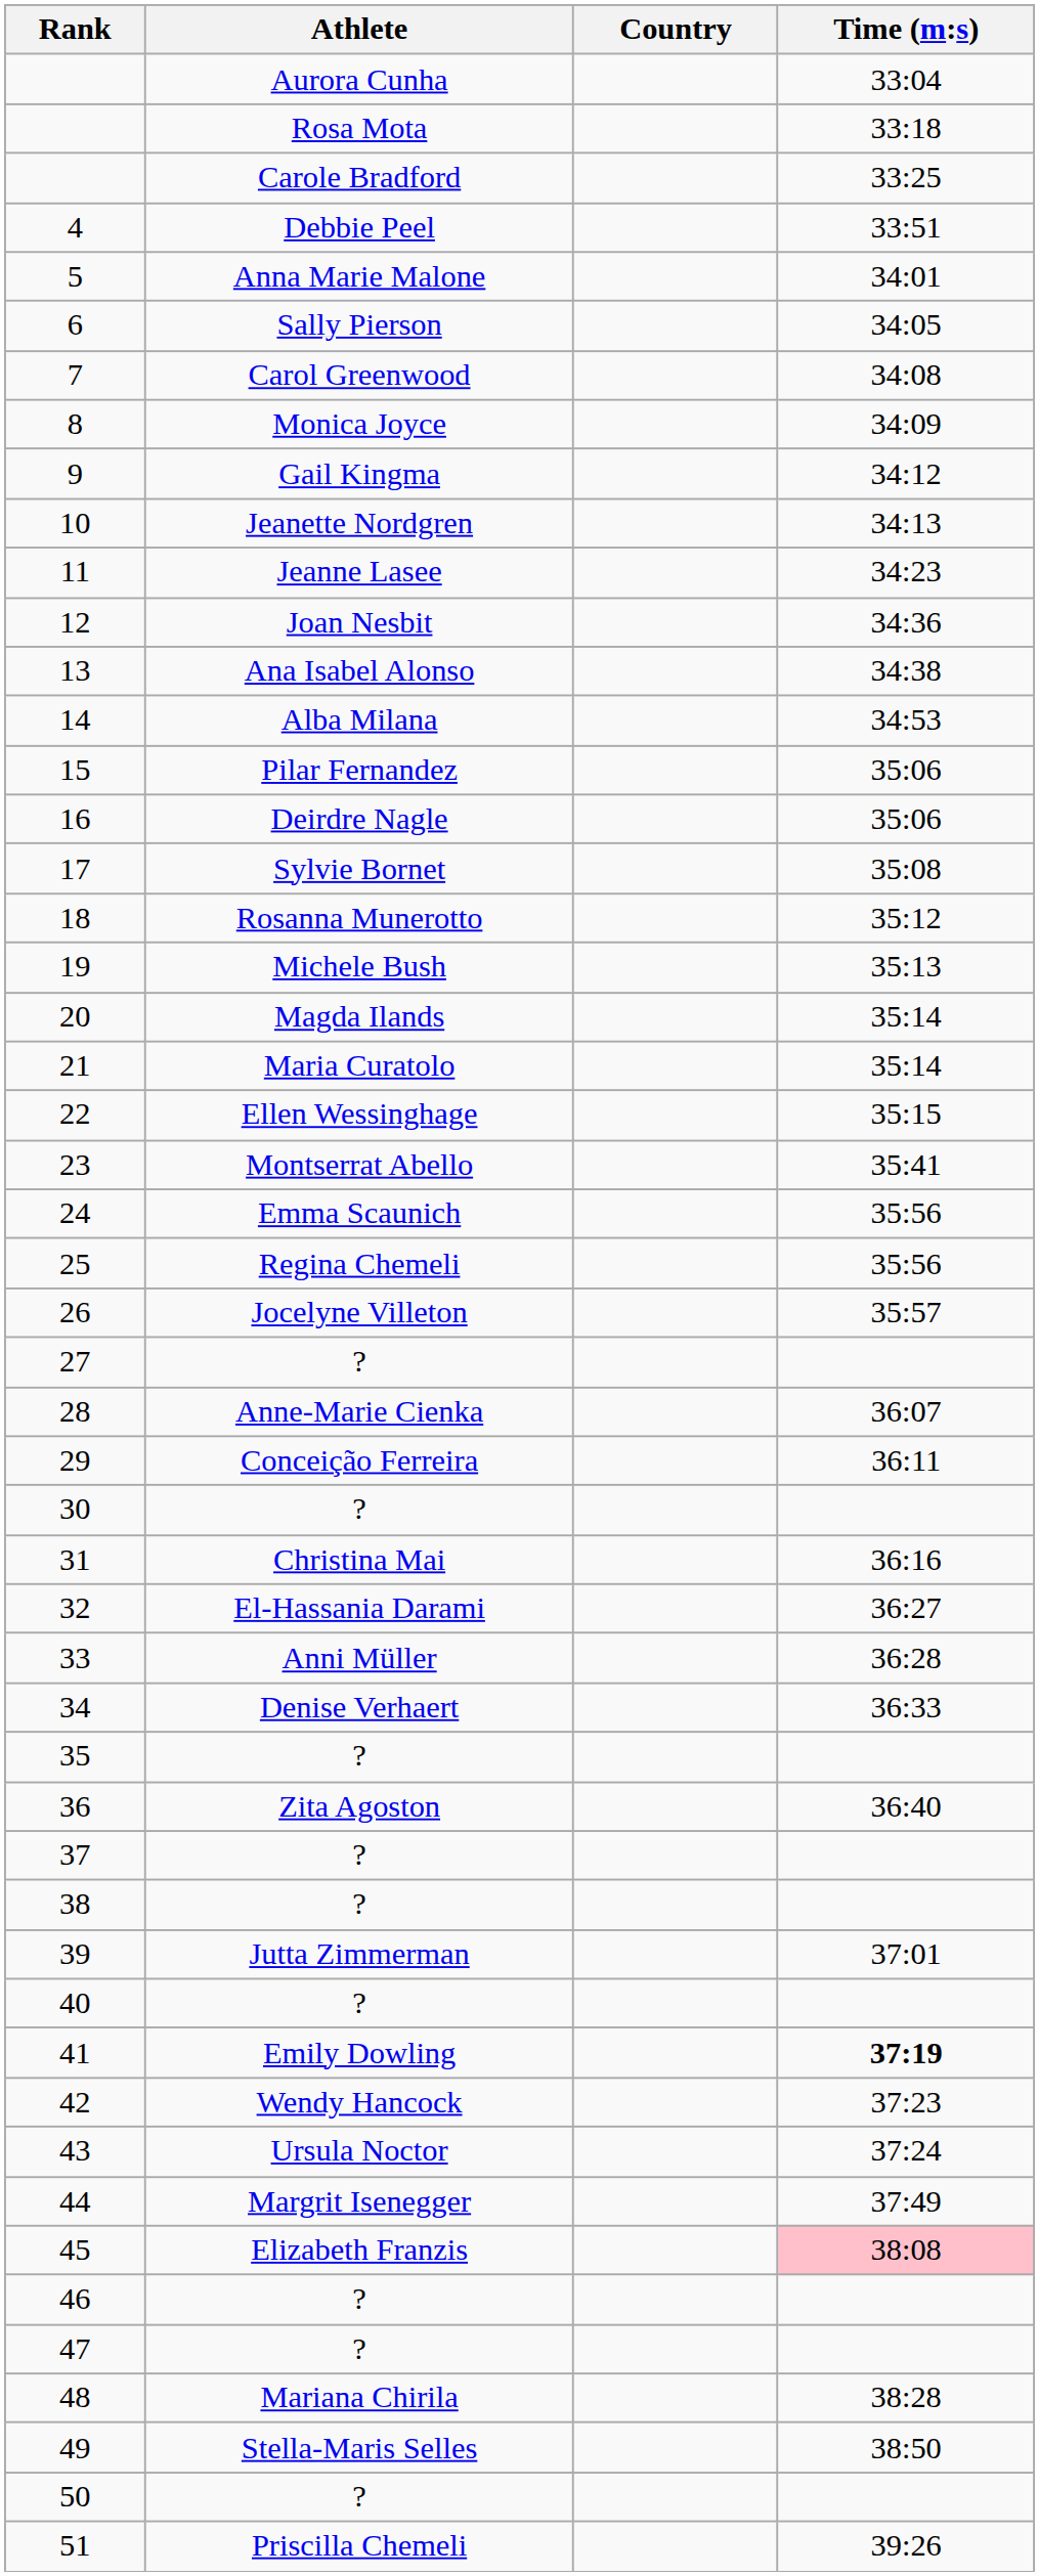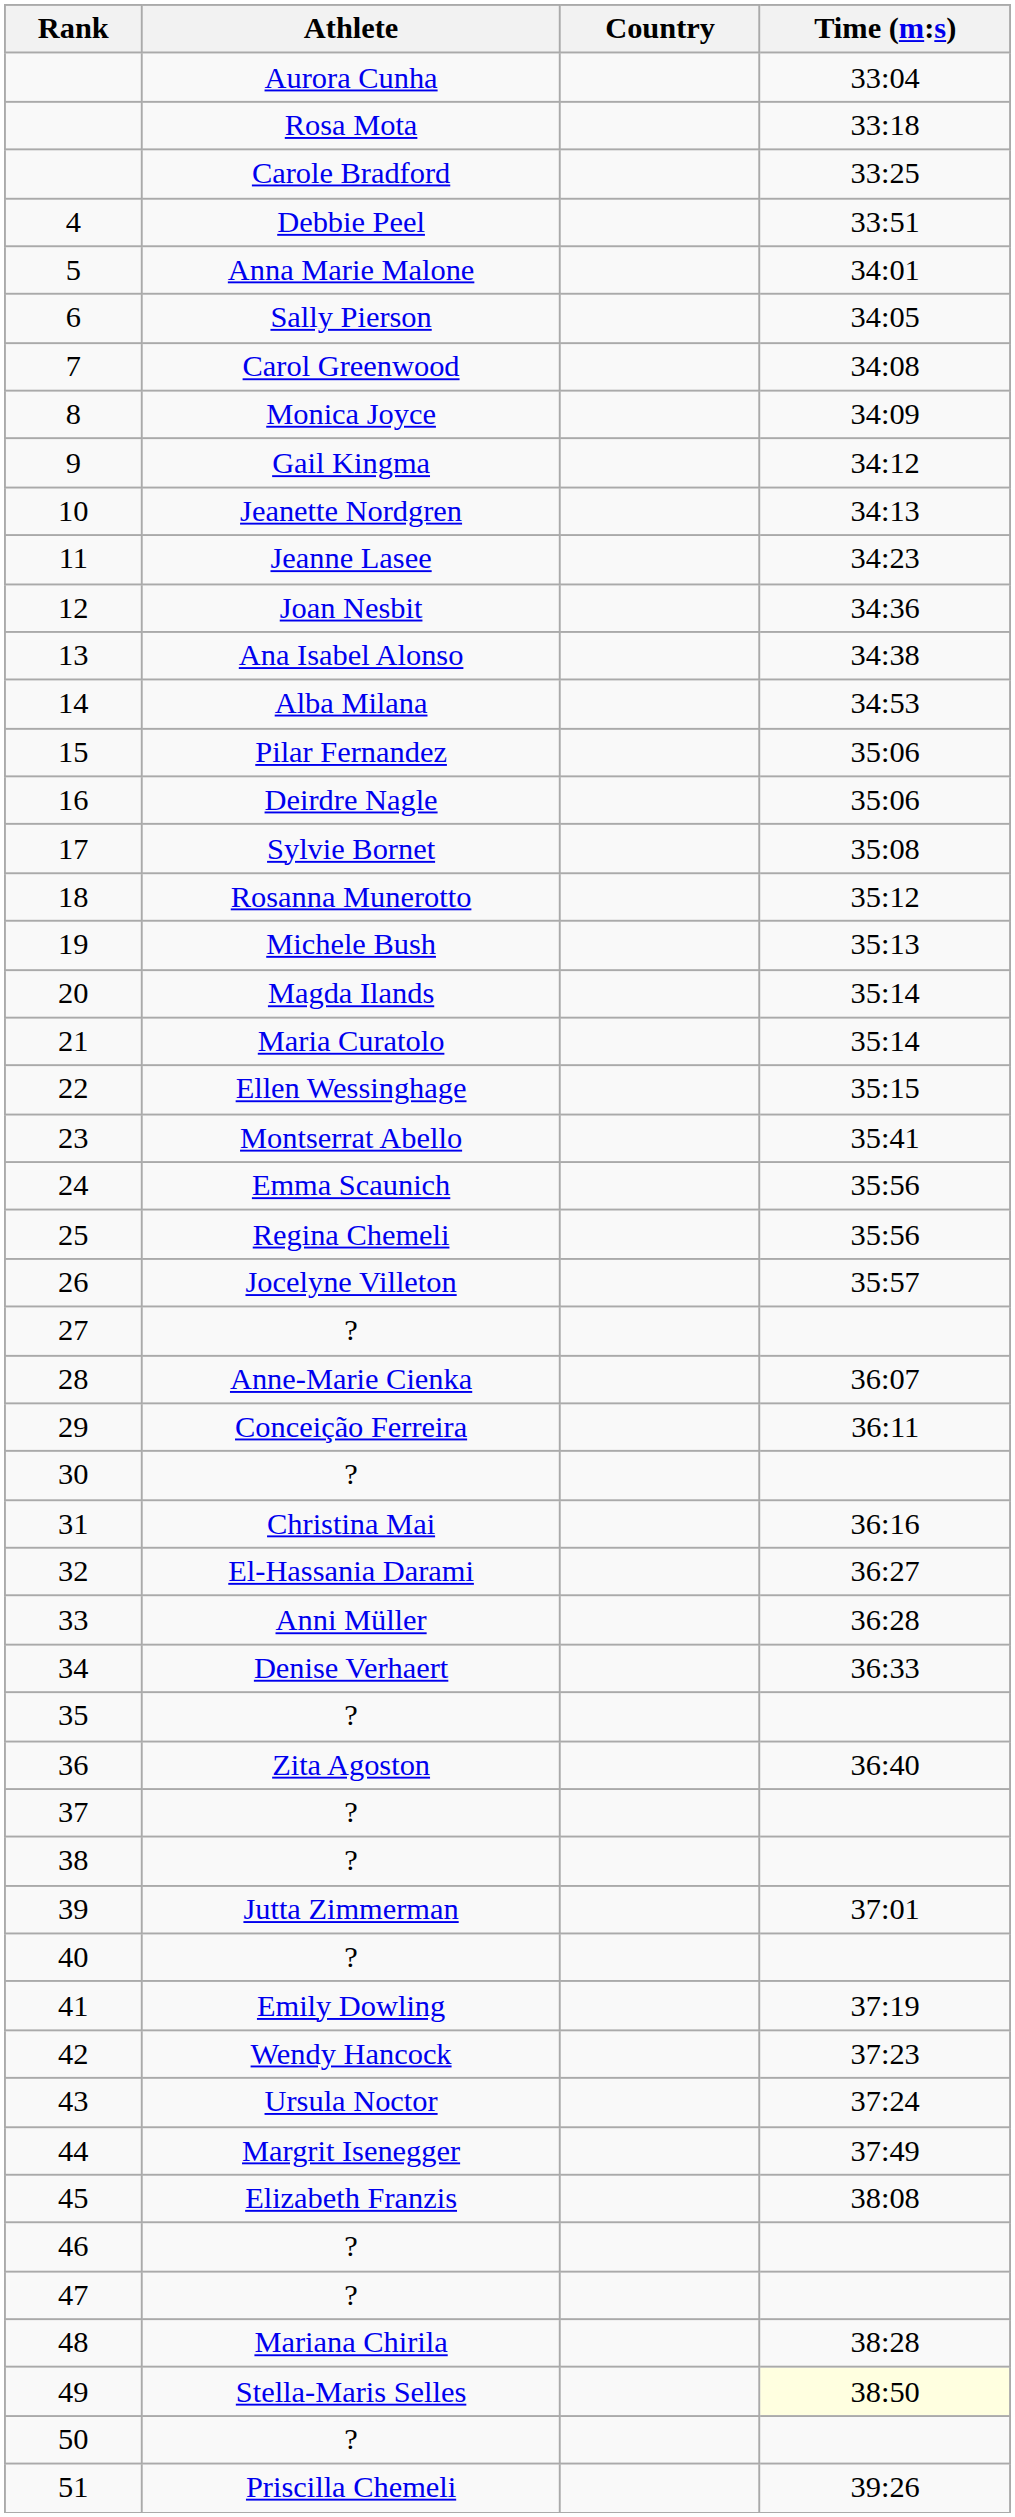41 | Time (m:s): bold -> normal
45 | Time (m:s): pink background -> no background
49 | Time (m:s): no background -> lightyellow background
